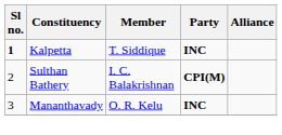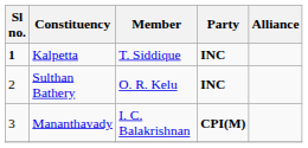Sulthan Bathery | Member: I. C. Balakrishnan -> O. R. Kelu
Sulthan Bathery | Party: CPI(M) -> INC
Mananthavady | Member: O. R. Kelu -> I. C. Balakrishnan
Mananthavady | Party: INC -> CPI(M)
